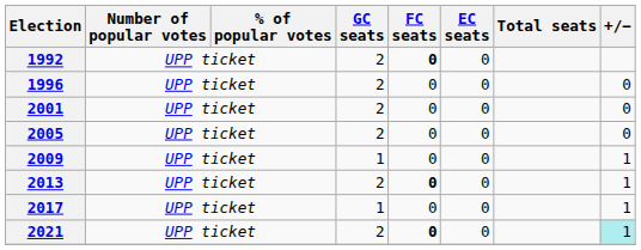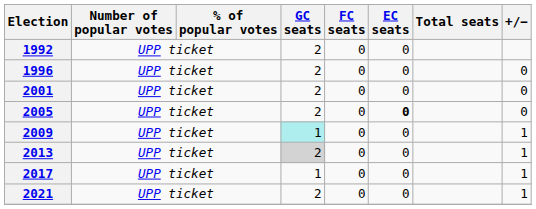1992 | FC seats: bold -> normal
2005 | EC seats: normal -> bold
2009 | GC seats: no background -> paleturquoise background
2013 | GC seats: no background -> lightgrey background
2013 | FC seats: bold -> normal
2021 | FC seats: bold -> normal
2021 | +/−: paleturquoise background -> no background
